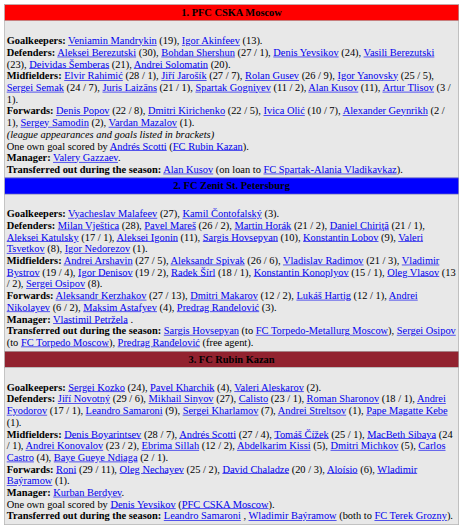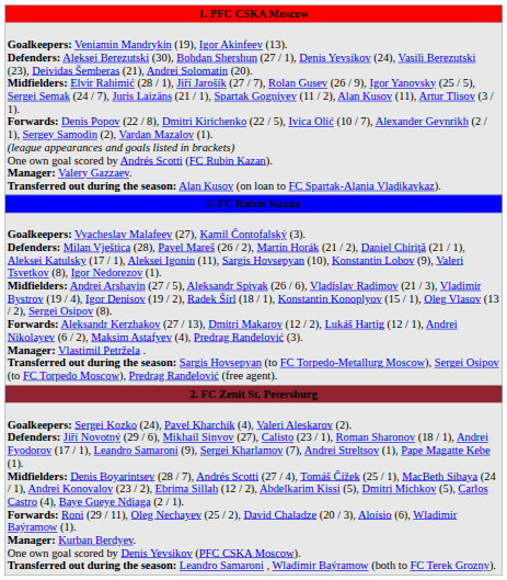row 3 | column 1: 2. FC Zenit St. Petersburg -> 3. FC Rubin Kazan
row 5 | column 1: 3. FC Rubin Kazan -> 2. FC Zenit St. Petersburg
